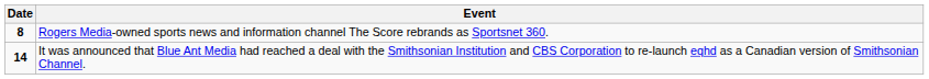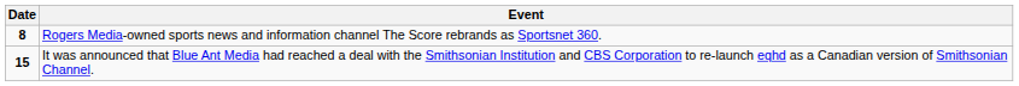row 3 | Date: 14 -> 15
